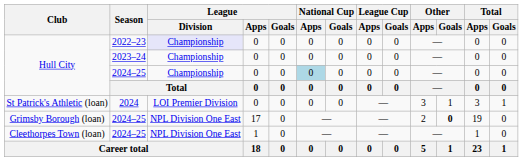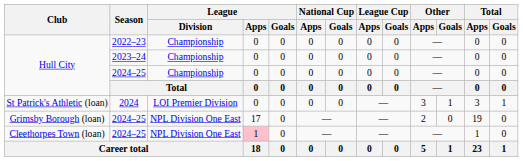Hull City / 2022–23 | League / Division: lavender background -> no background
Hull City / 2024–25 | National Cup / Apps: lightblue background -> no background
Grimsby Borough (loan) | Other / Goals: bold -> normal
Cleethorpes Town (loan) | League / Apps: no background -> pink background
